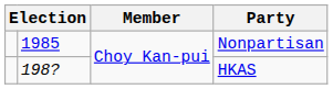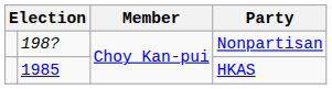Nonpartisan | column 2: 1985 -> 198?
HKAS | column 2: 198? -> 1985
